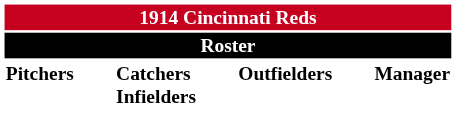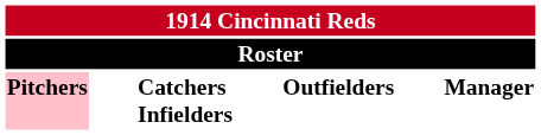Pitchers | column 1: no background -> pink background
